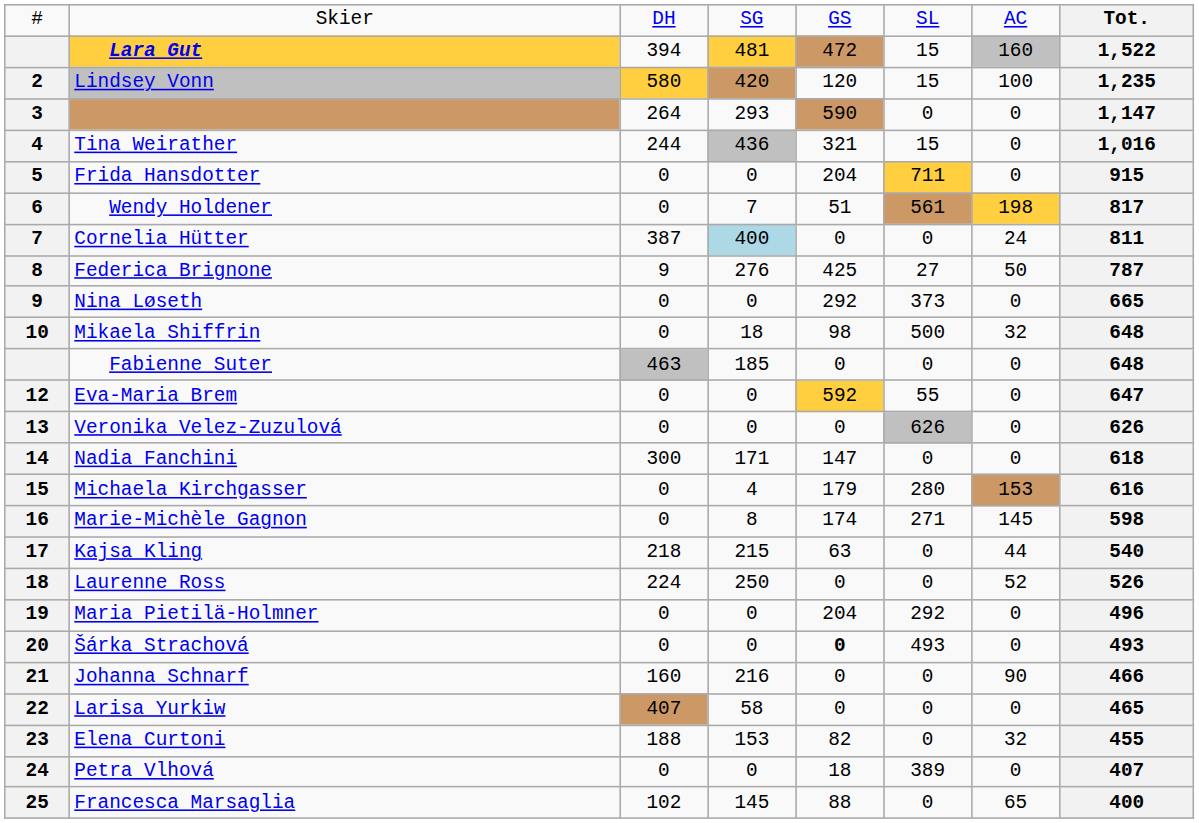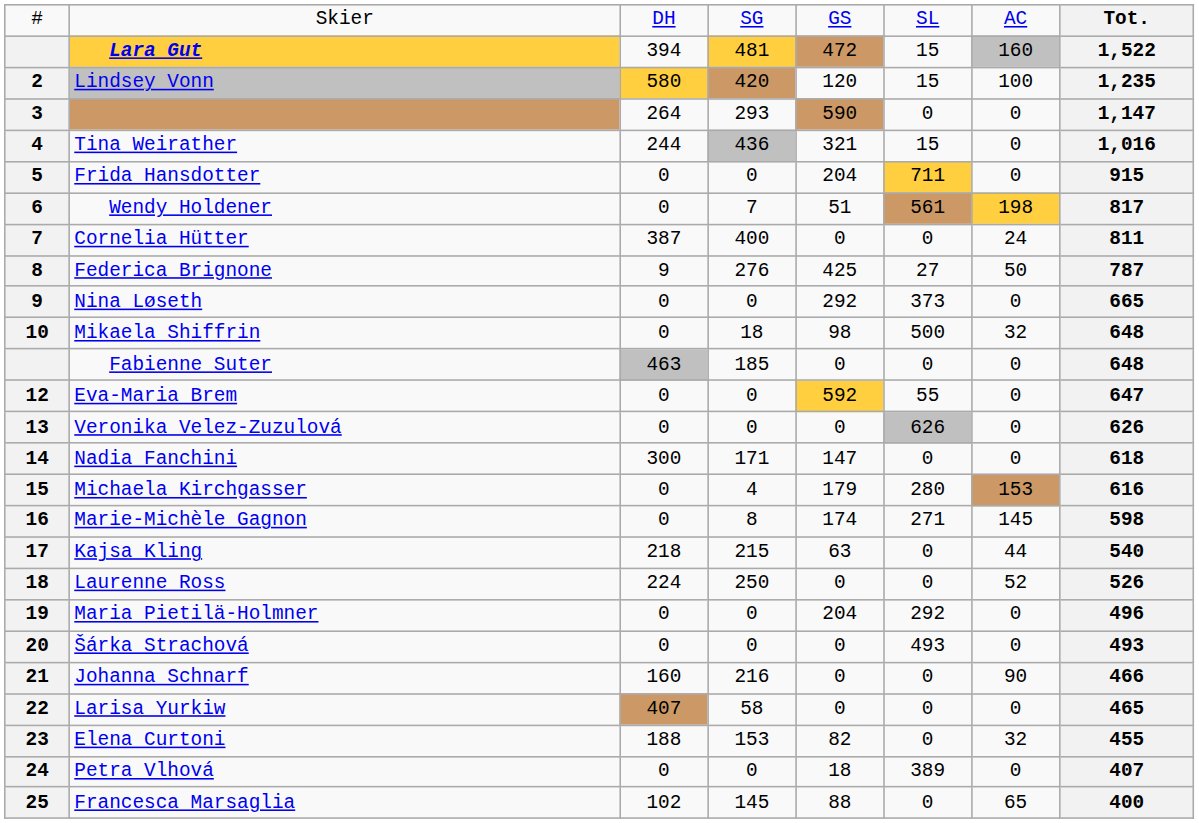Cornelia Hütter | column 4: lightblue background -> no background
Šárka Strachová | column 5: bold -> normal
